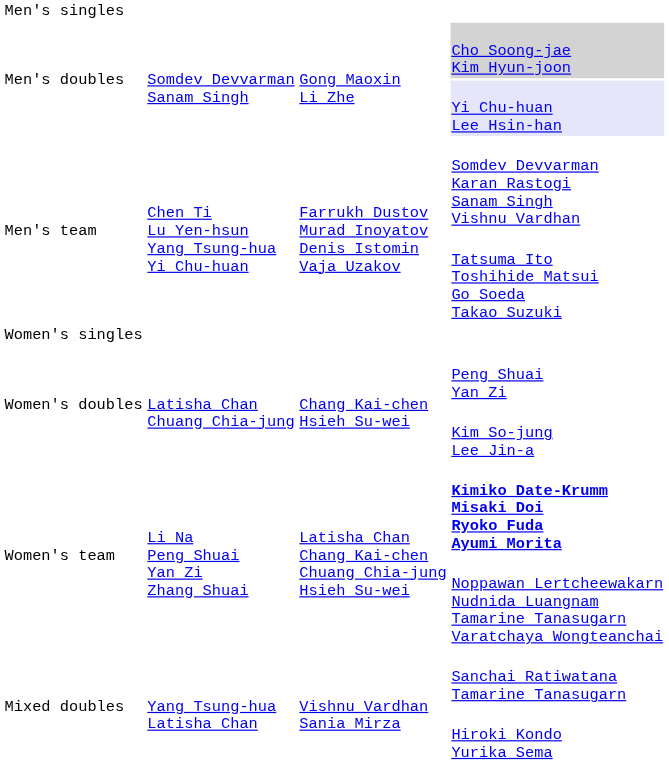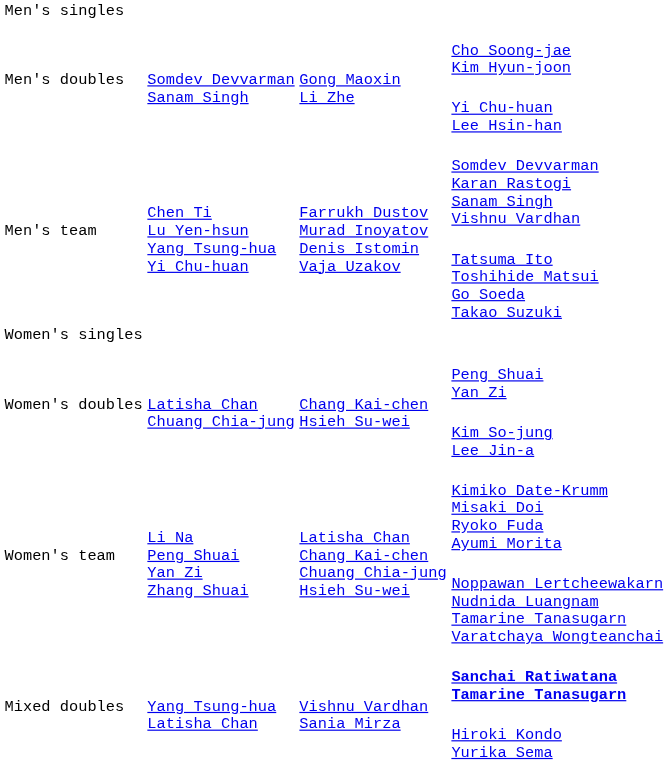Cho Soong-jae Kim Hyun-joon | column 4: lightgrey background -> no background
Yi Chu-huan Lee Hsin-han | column 4: lavender background -> no background
Kimiko Date-Krumm Misaki Doi Ryoko Fuda Ayumi Morita | column 4: bold -> normal
Sanchai Ratiwatana Tamarine Tanasugarn | column 4: normal -> bold
